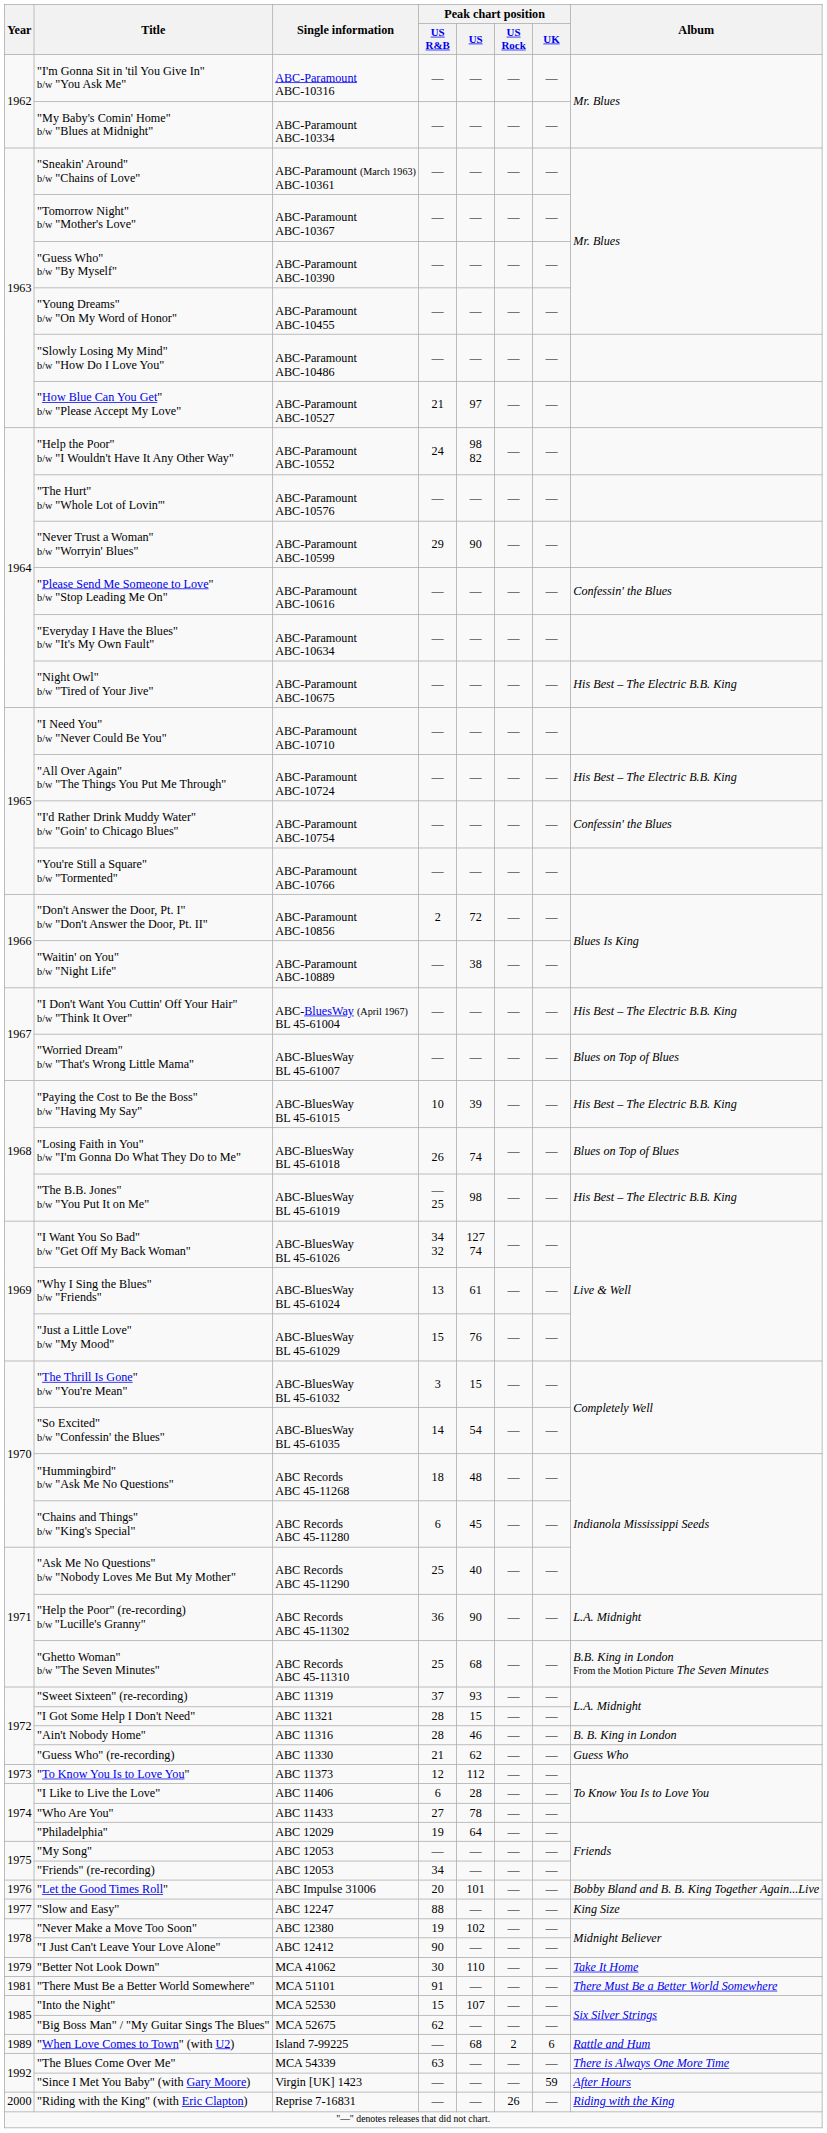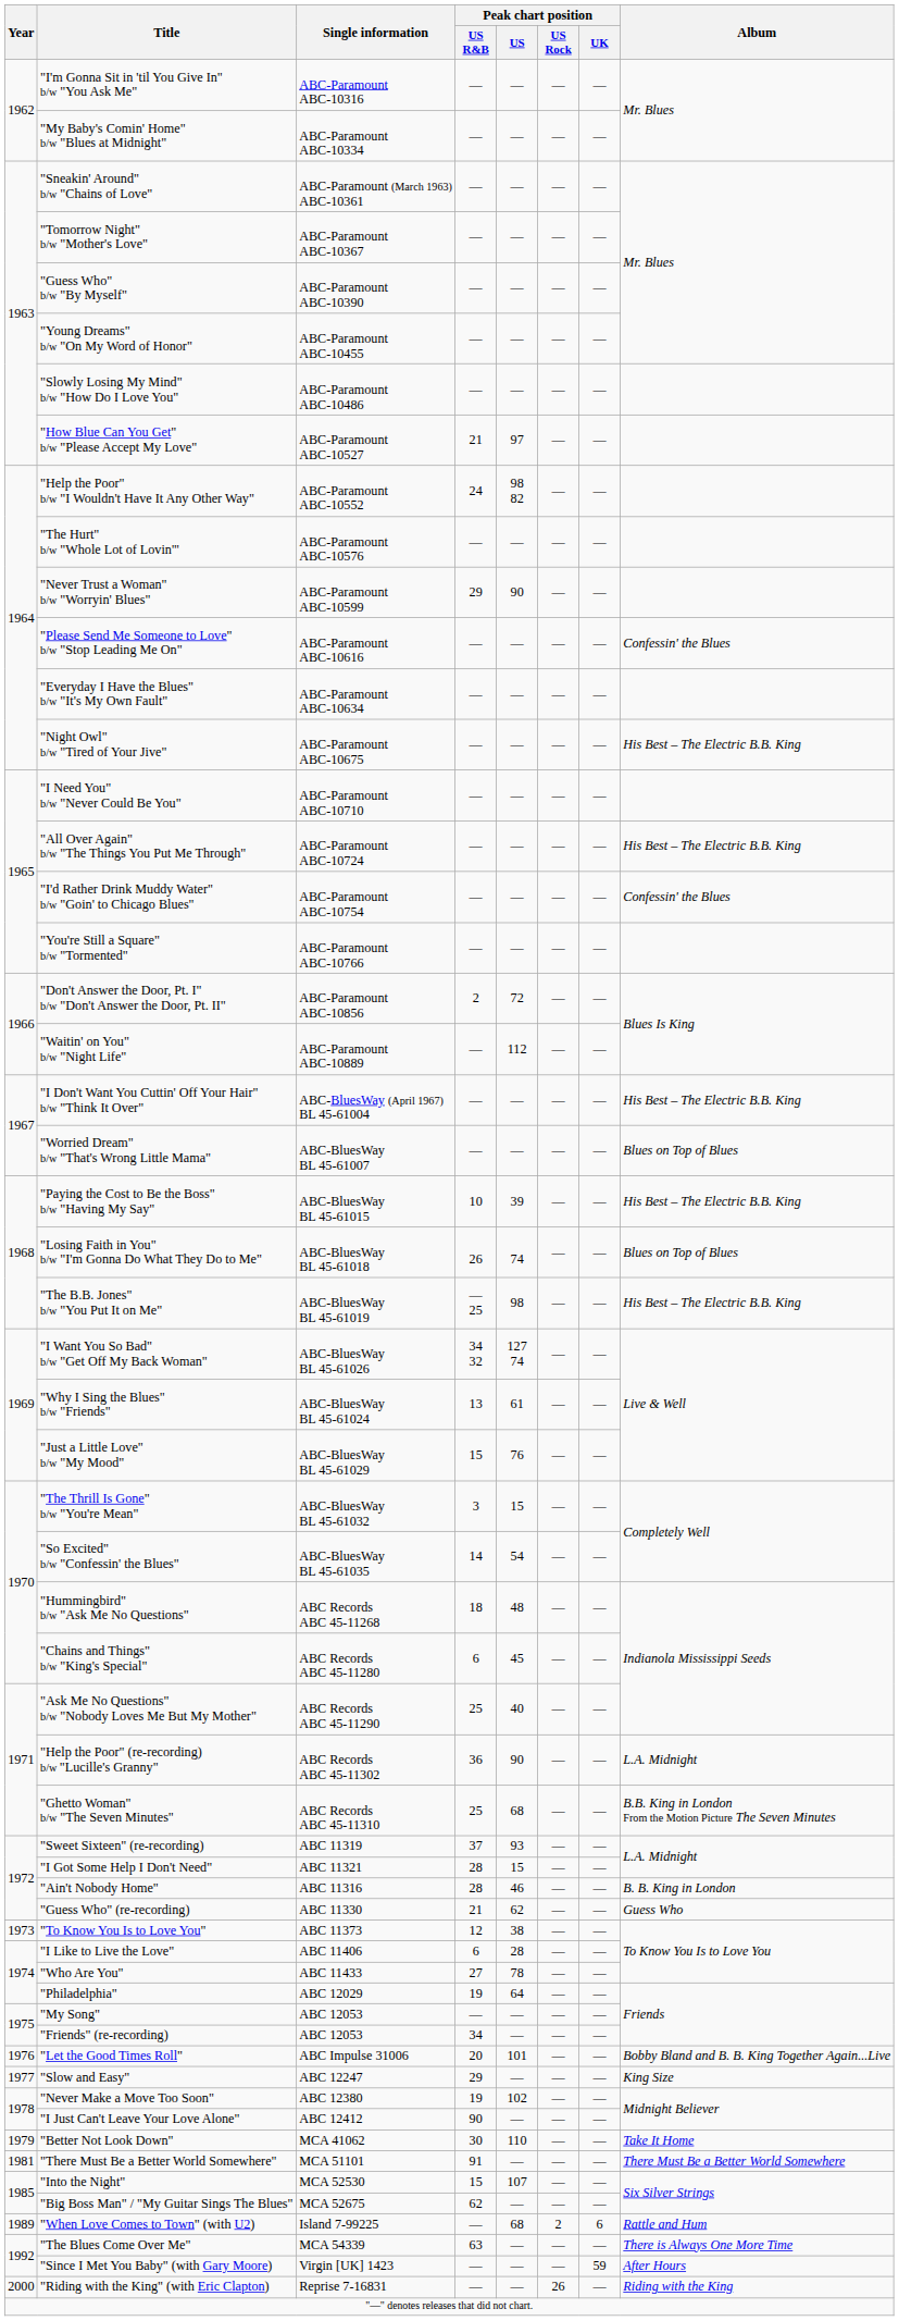"Waitin' on You" b/w "Night Life" | Peak chart position / US: 38 -> 112
"To Know You Is to Love You" | Peak chart position / US: 112 -> 38
"Slow and Easy" | Peak chart position / US R&B: 88 -> 29
